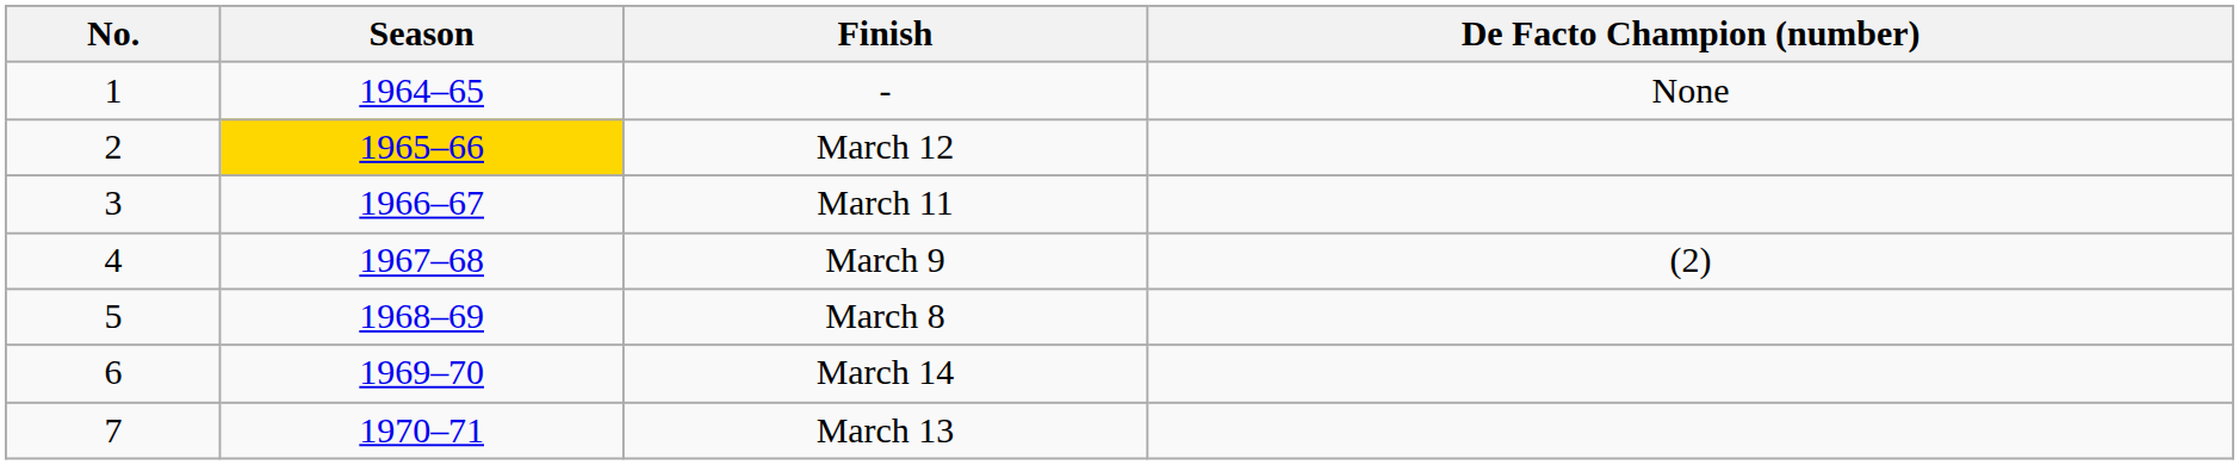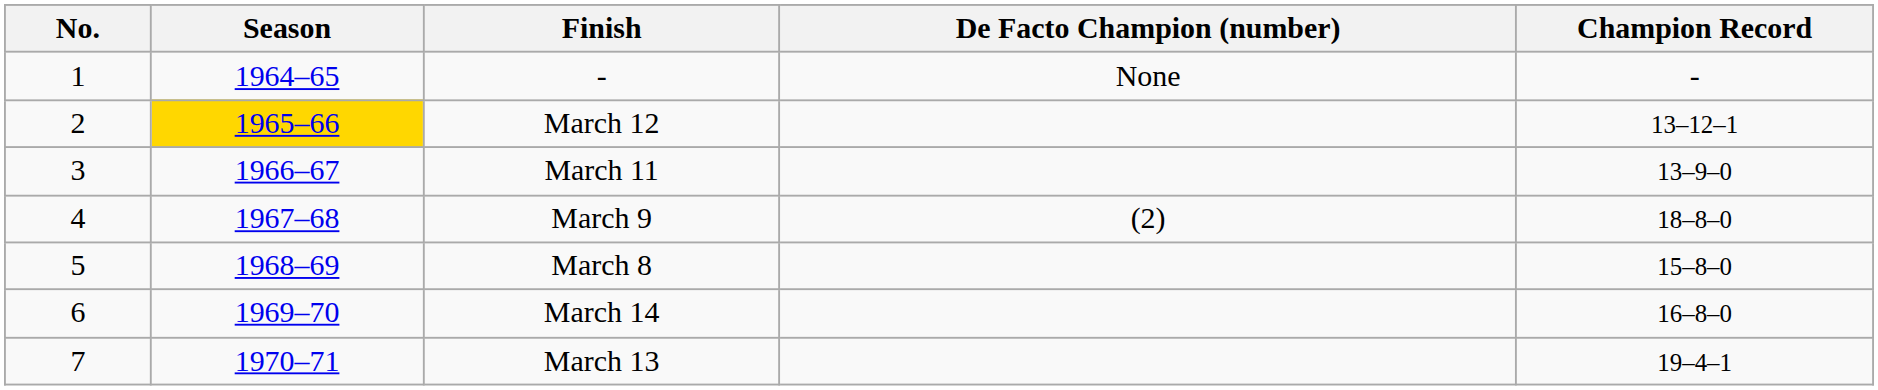+ column: Champion Record | - | 13–12–1 | 13–9–0 | 18–8–0 | 15–8–0 | 16–8–0 | 19–4–1
